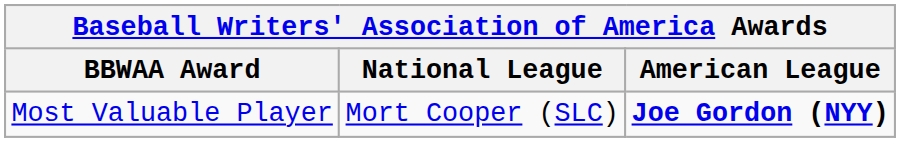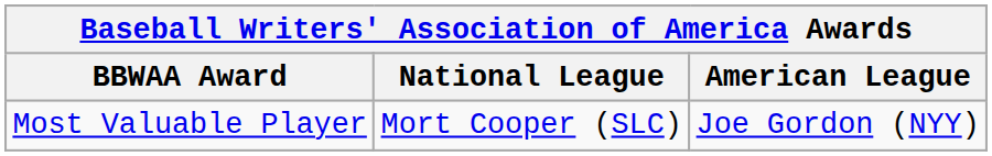Most Valuable Player | American League: bold -> normal
